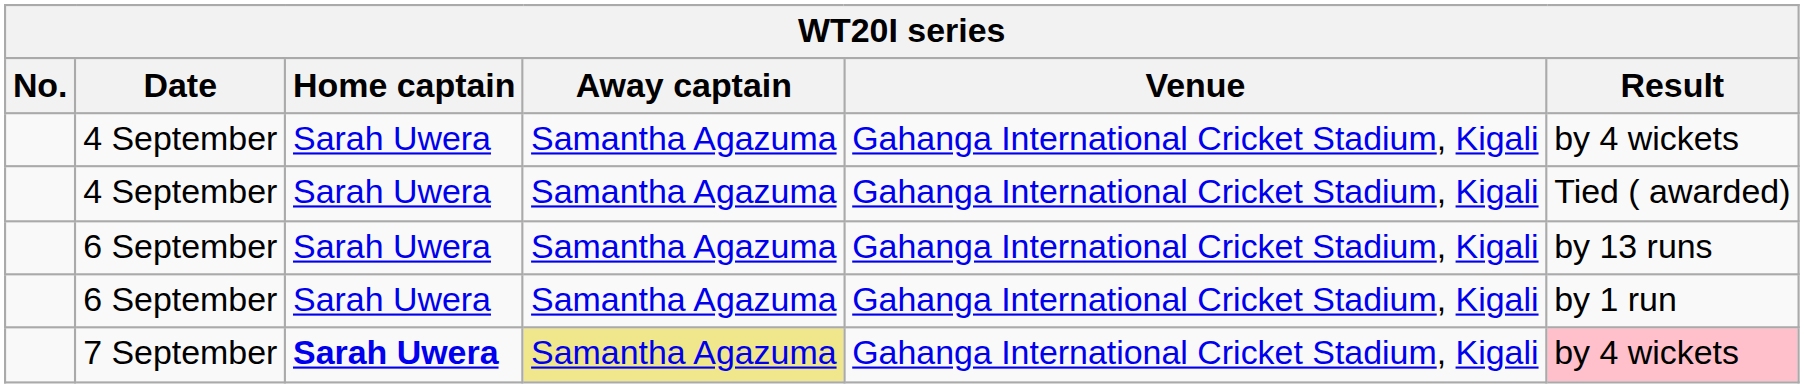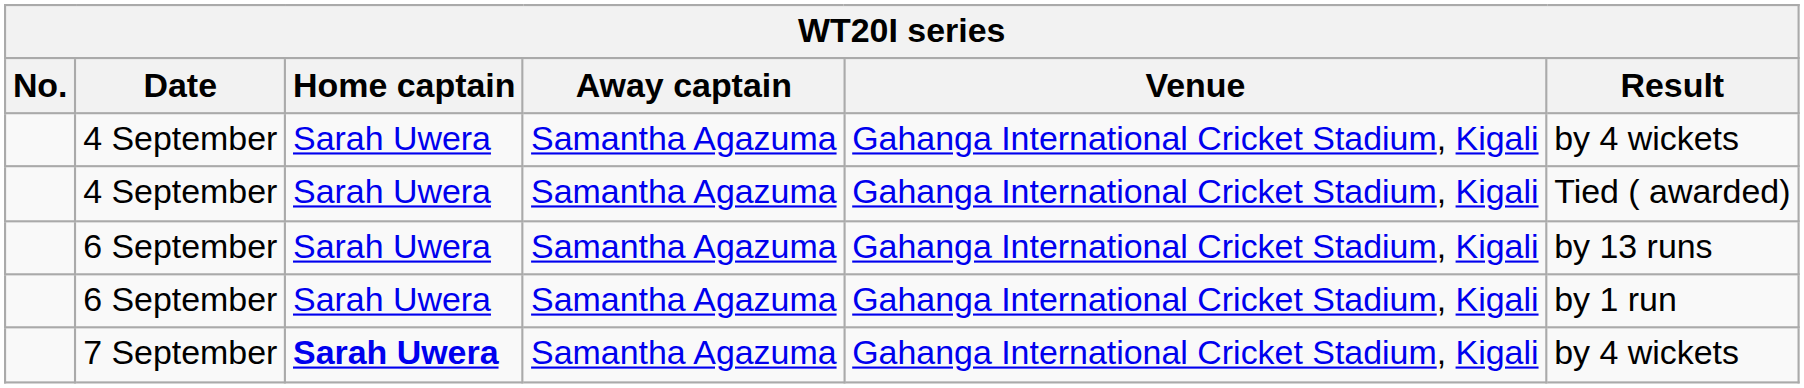7 September | Away captain: khaki background -> no background
7 September | Result: pink background -> no background
